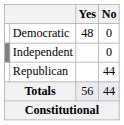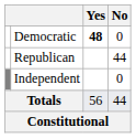Democratic | Yes: normal -> bold
rows swapped: Republican <-> Independent
